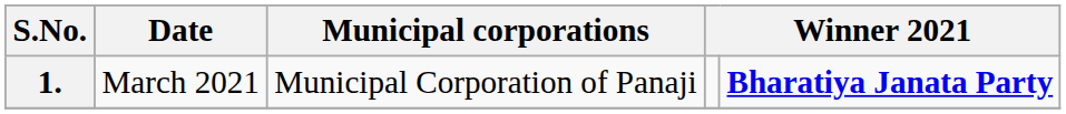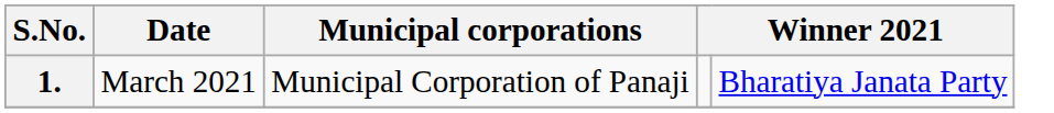1. | column 5: bold -> normal
